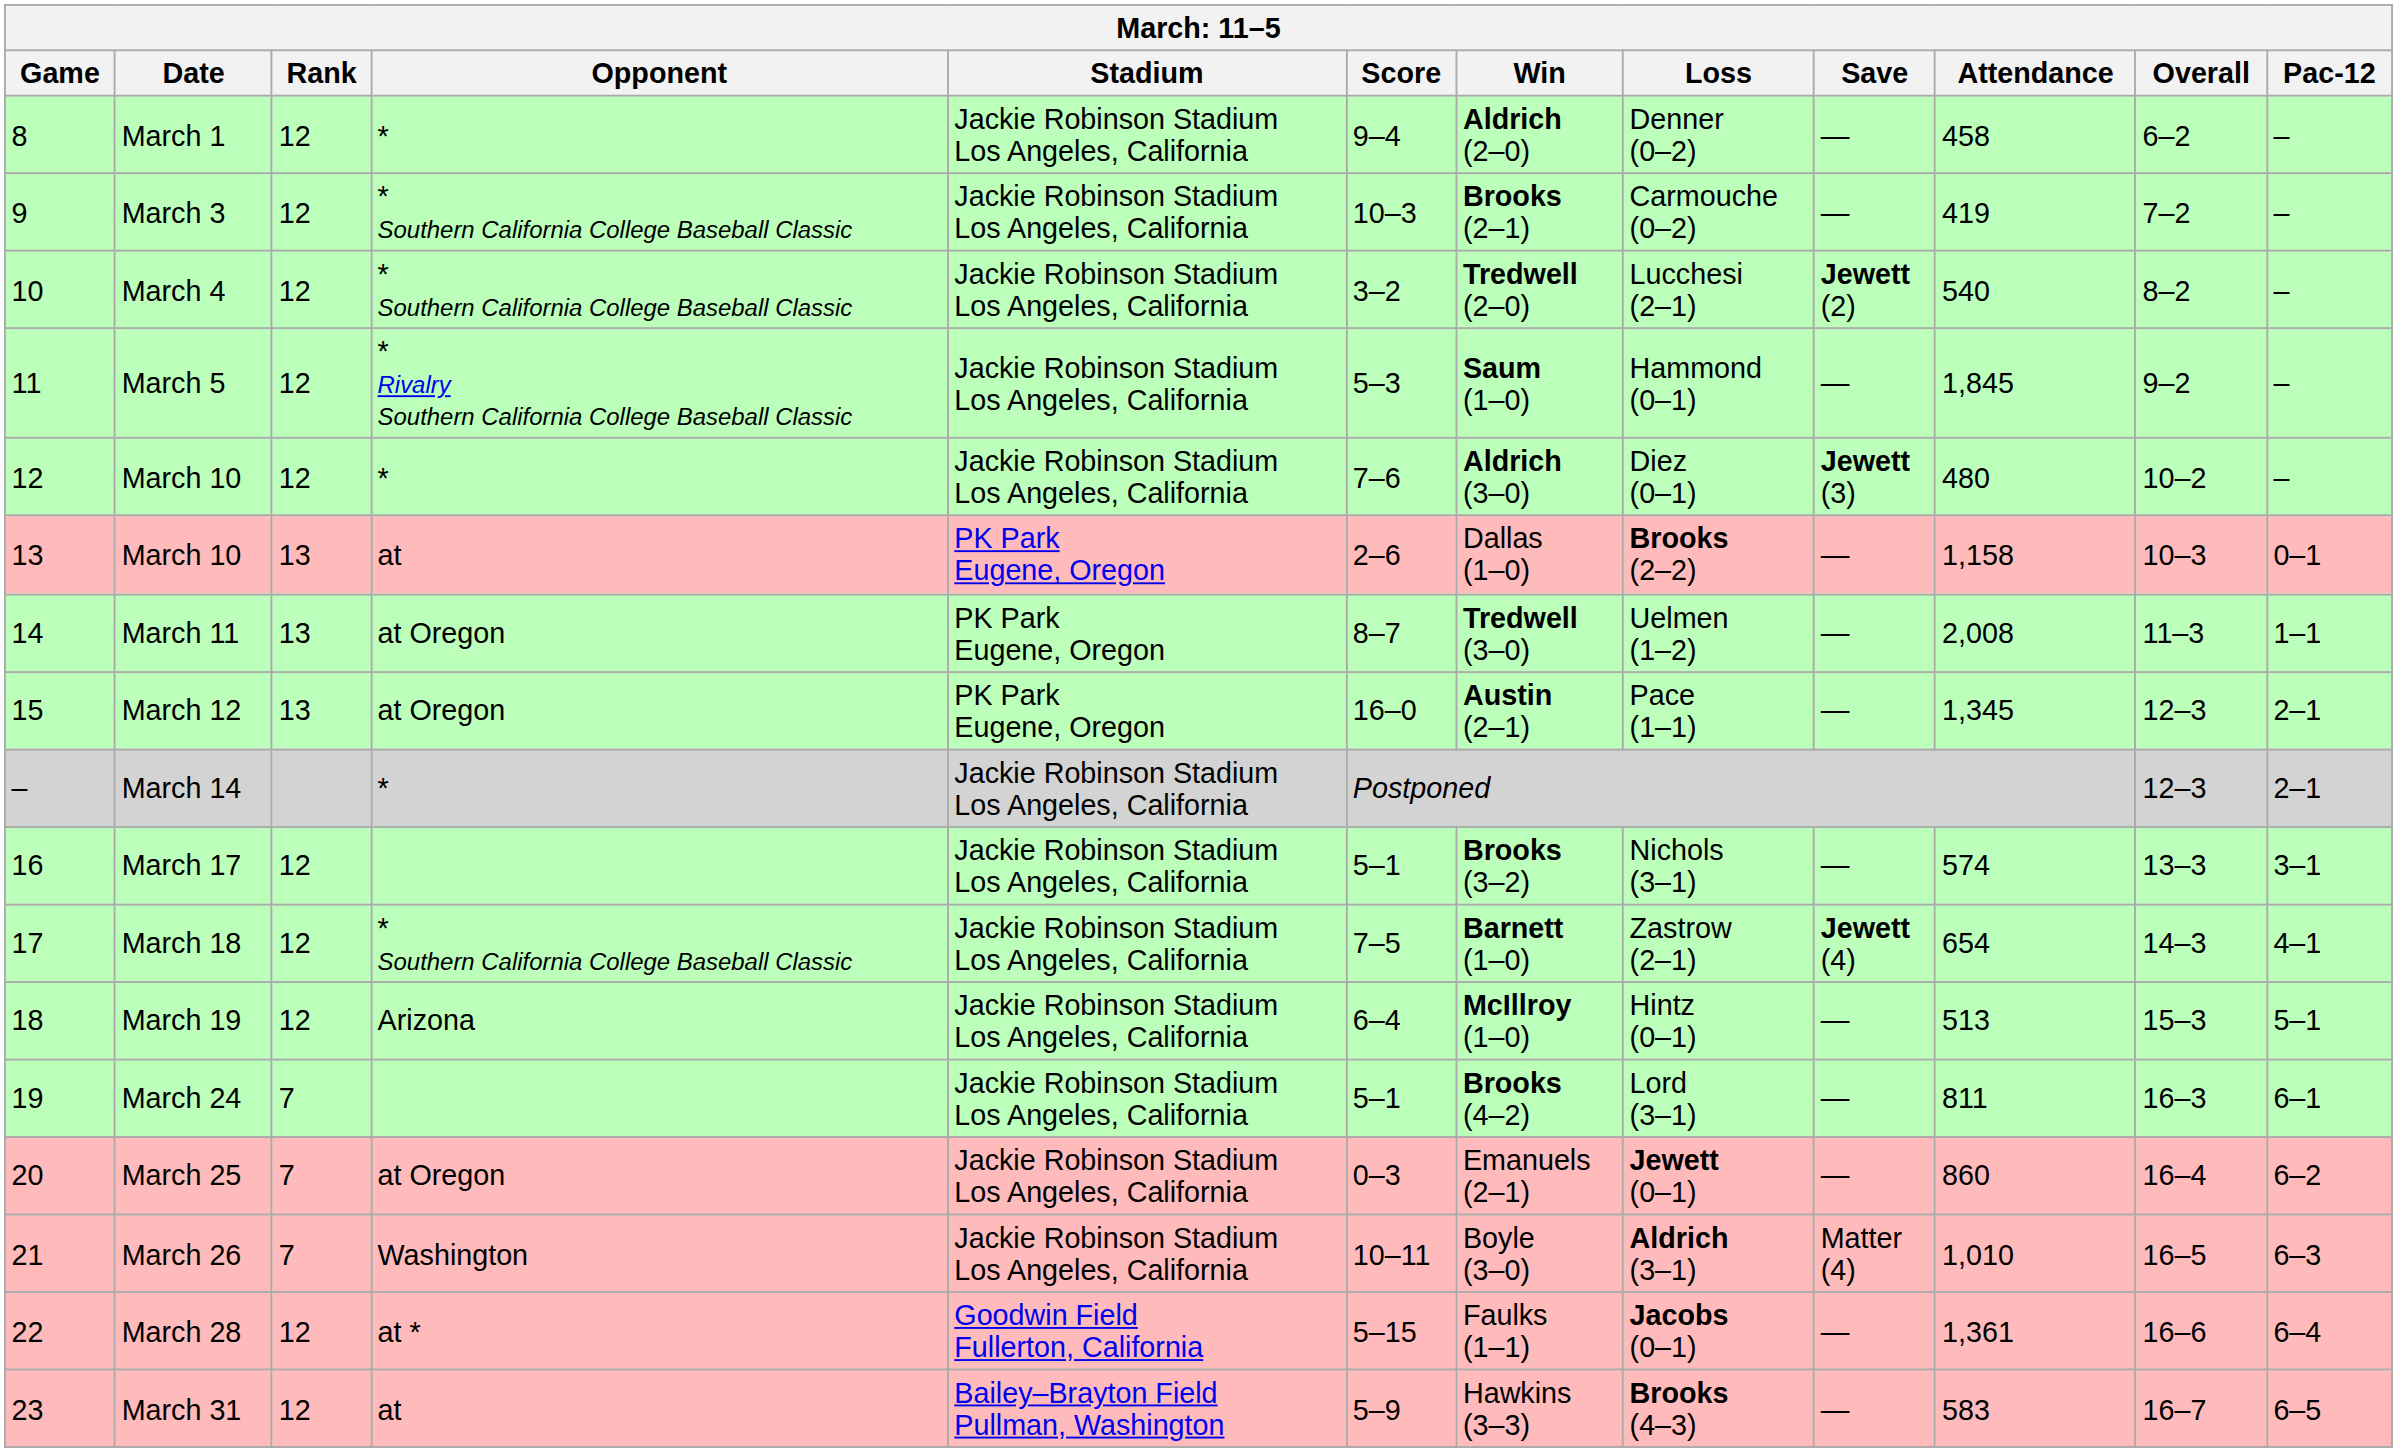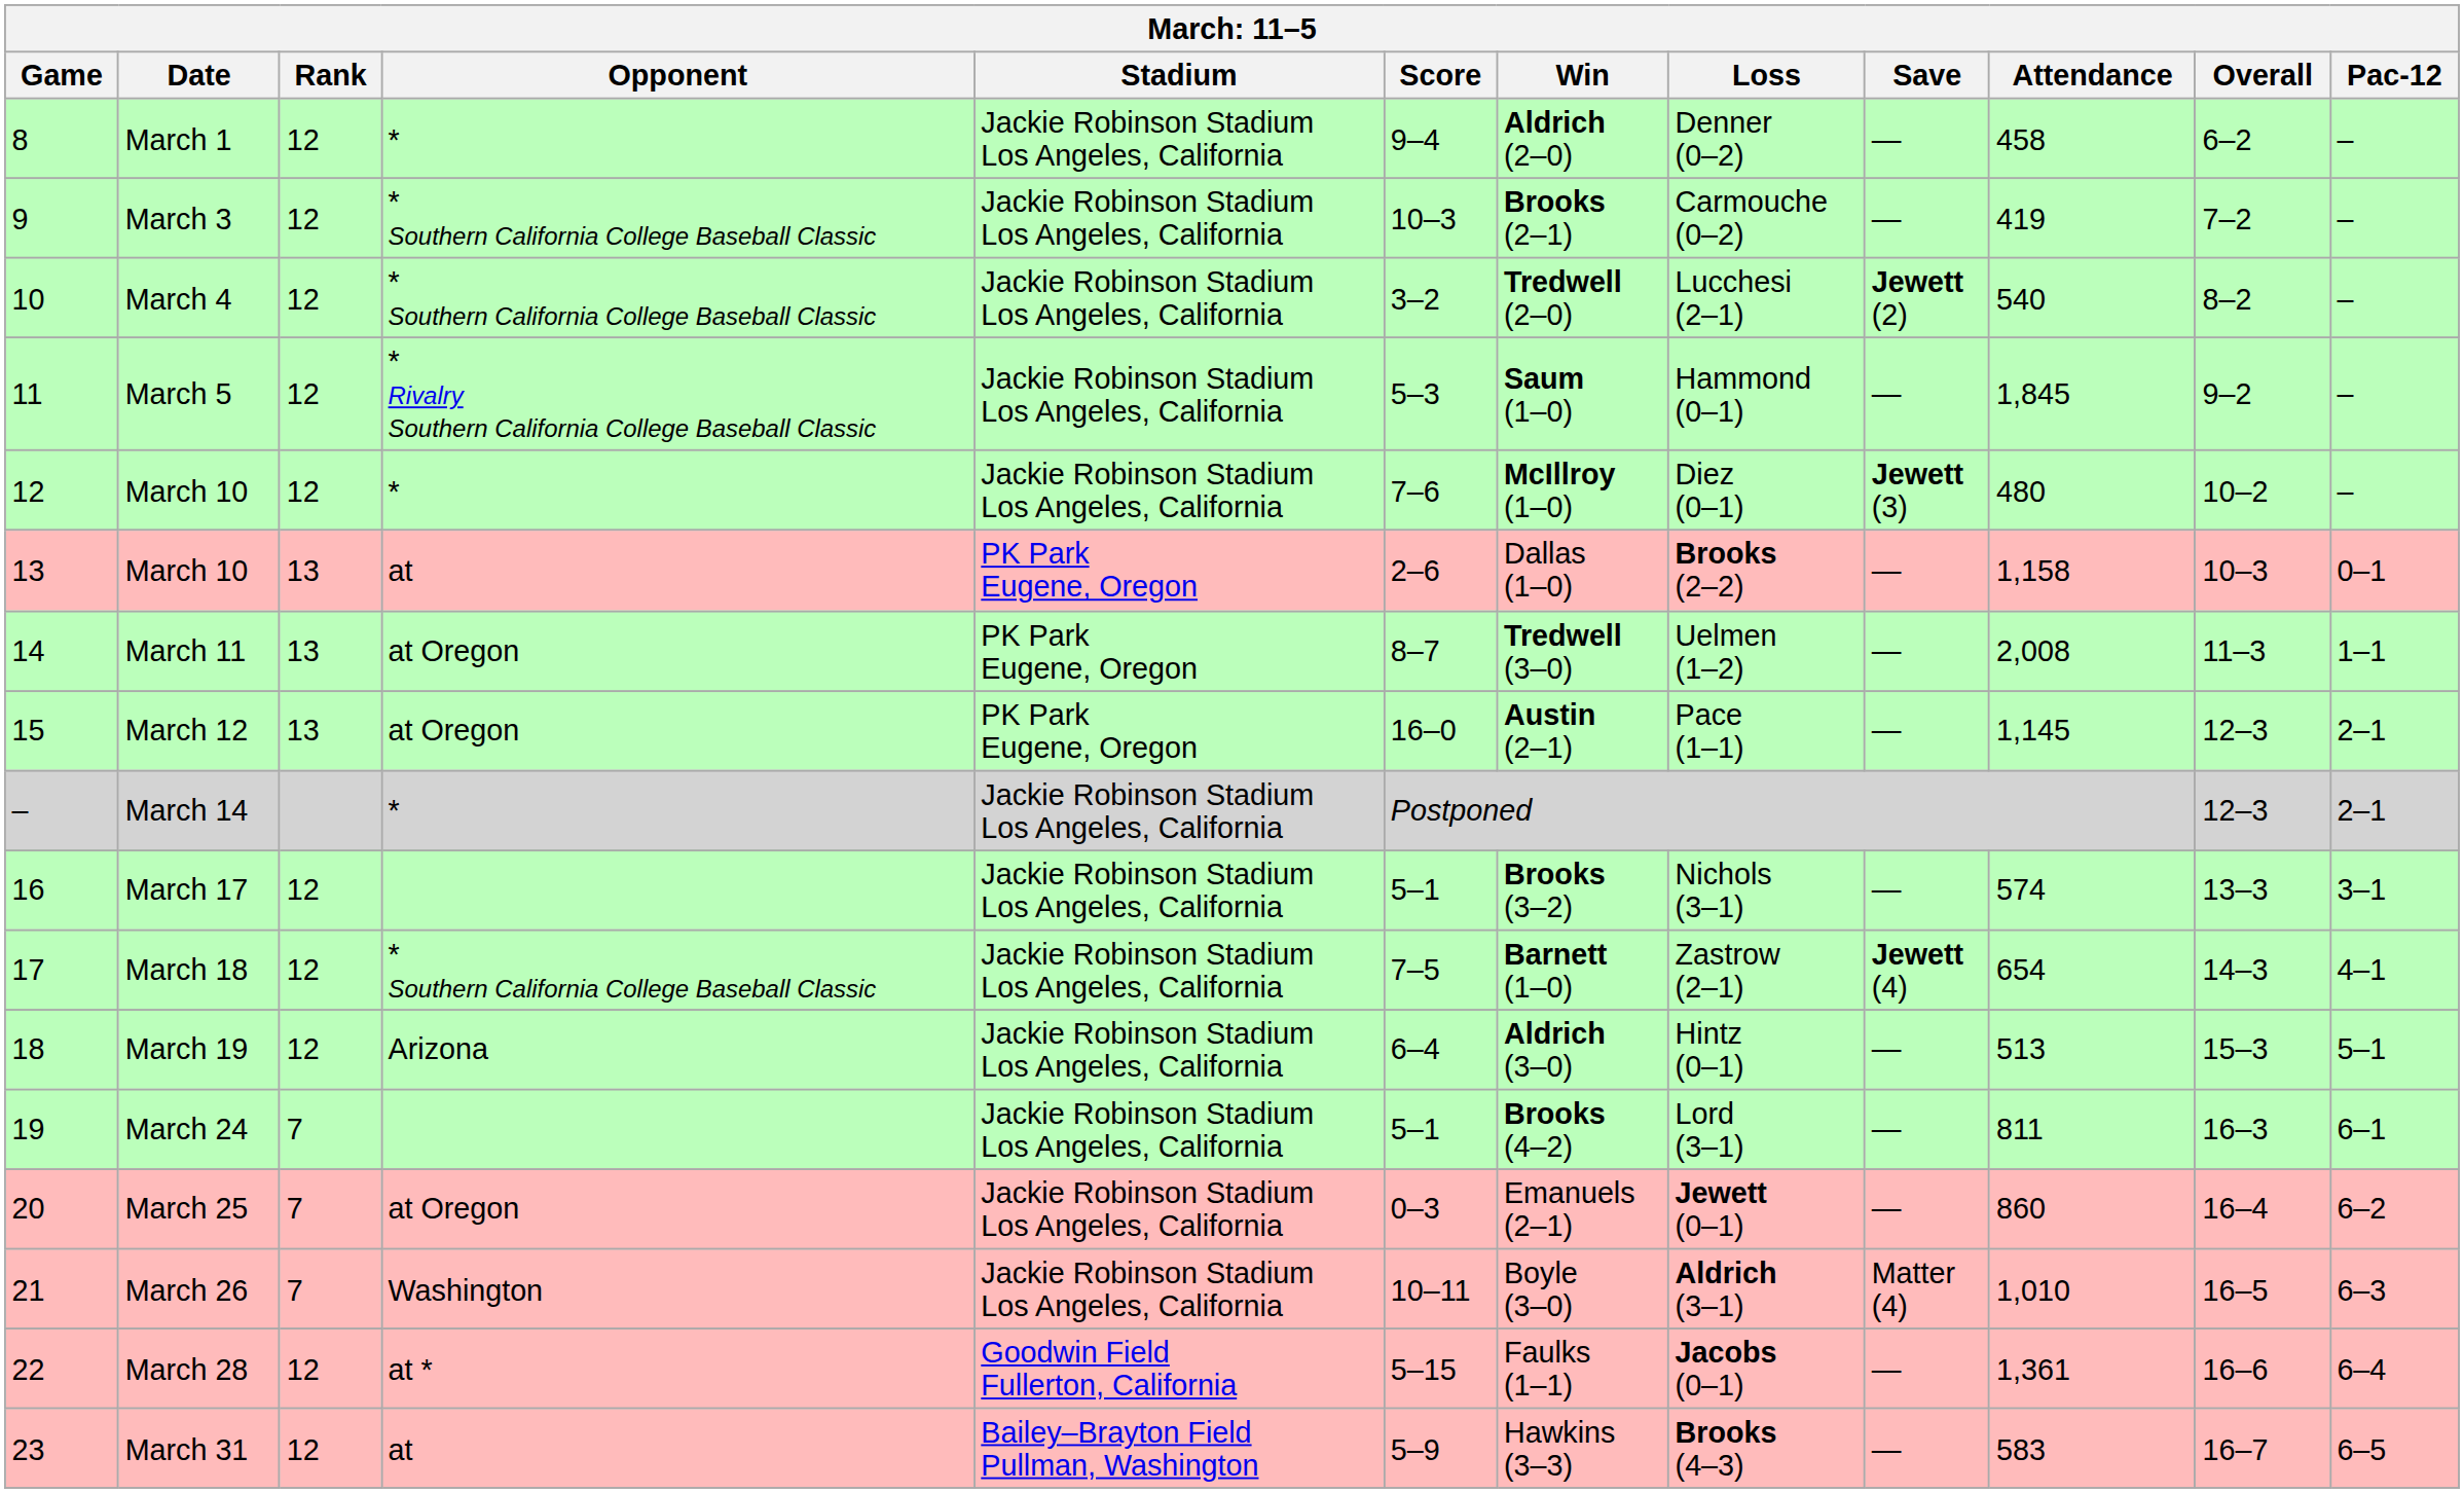12 / March 10 | Win: Aldrich (3–0) -> McIllroy (1–0)
March 12 | Attendance: 1,345 -> 1,145
March 19 | Win: McIllroy (1–0) -> Aldrich (3–0)
